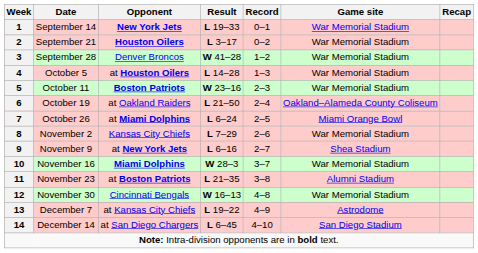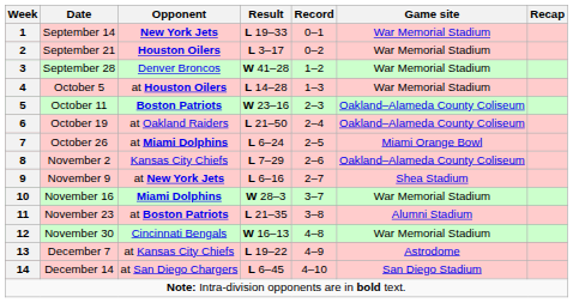5 | Game site: War Memorial Stadium -> Oakland–Alameda County Coliseum
8 | Game site: War Memorial Stadium -> Oakland–Alameda County Coliseum
